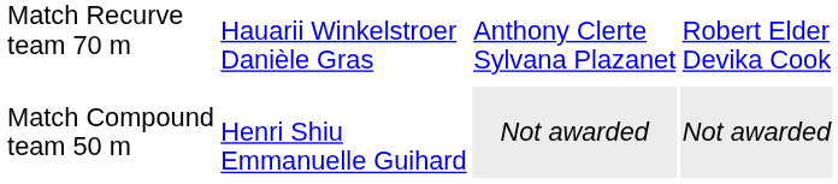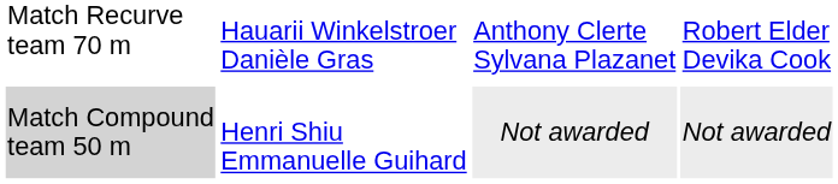Match Compound team 50 m | column 1: no background -> lightgrey background
